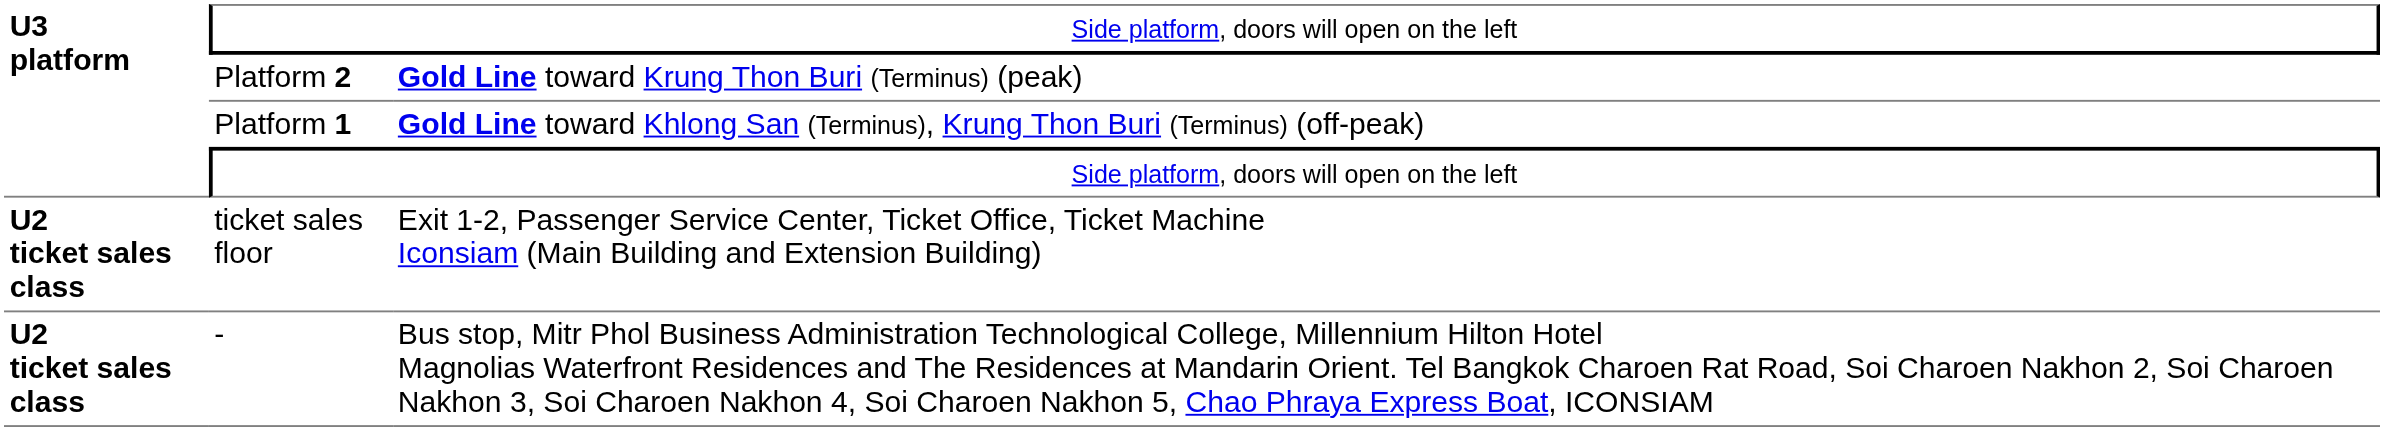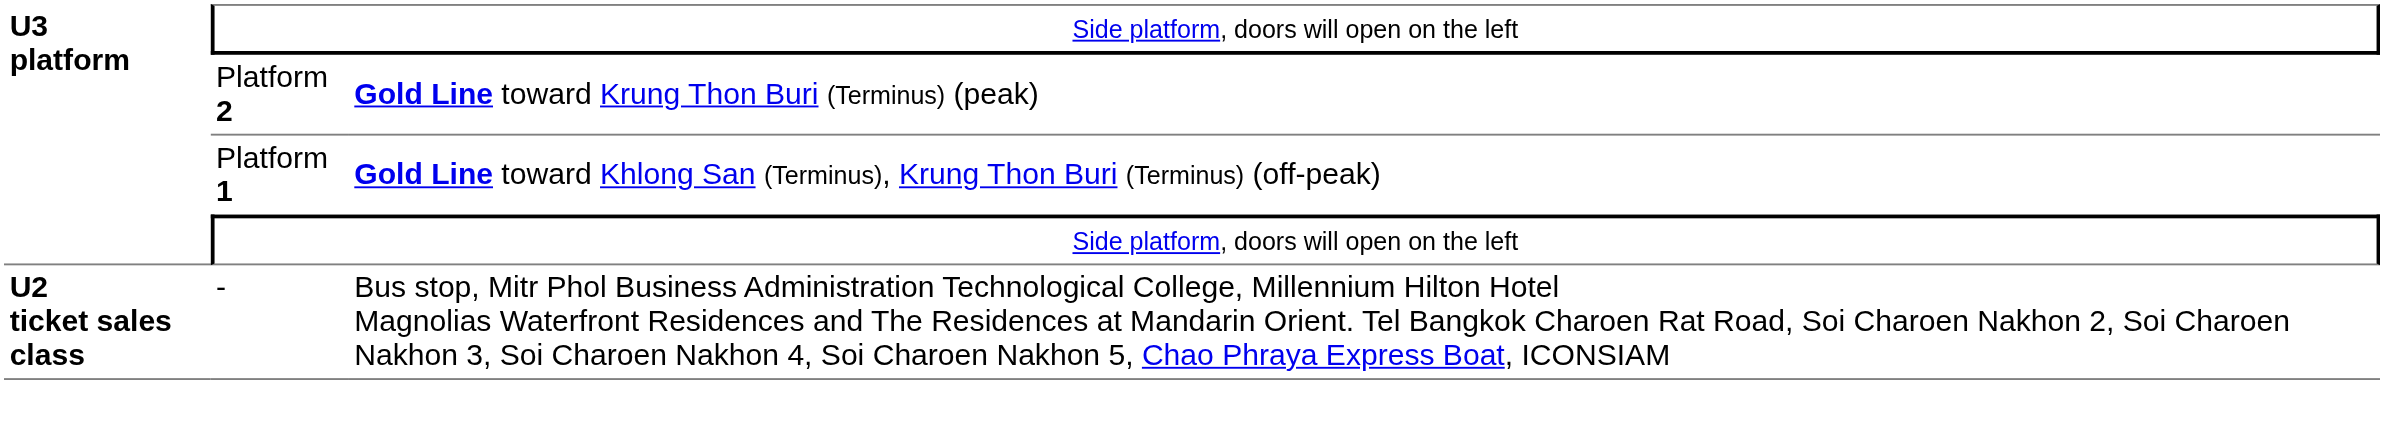- row: U2 ticket sales class | ticket sales floor | Exit 1-2, Passenger Service Center, Ticket Office, Ticket Machine Iconsiam (Main Building and Extension Building)
